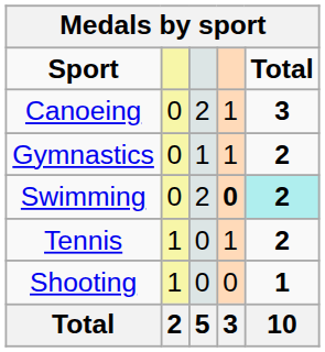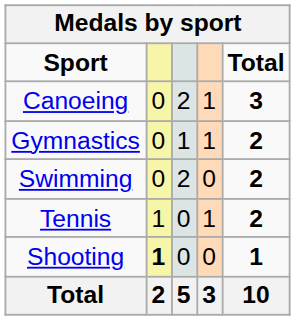Swimming | column 4: bold -> normal
Swimming | Total: paleturquoise background -> no background
Shooting | column 2: normal -> bold
